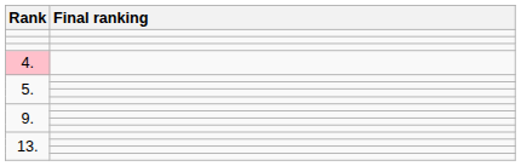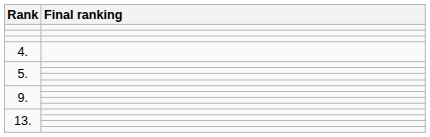row 5 | Rank: pink background -> no background
